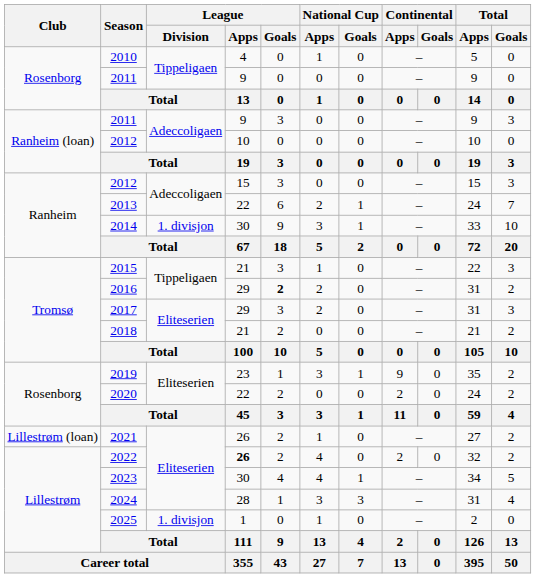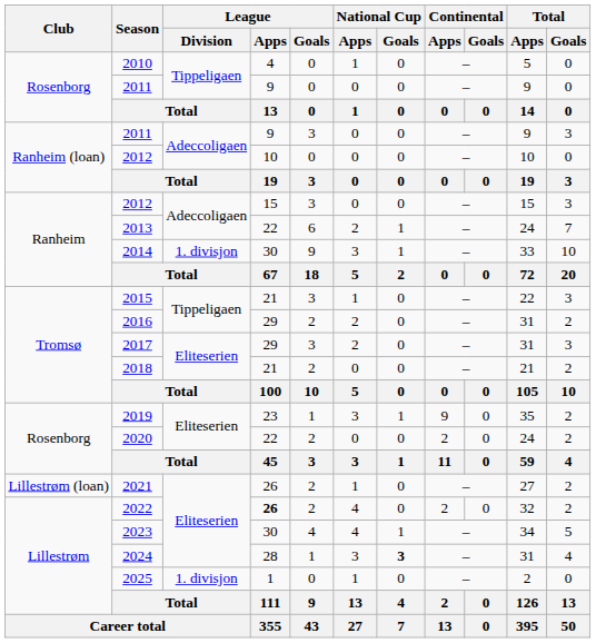2016 | League / Goals: bold -> normal
2024 | National Cup / Goals: normal -> bold
